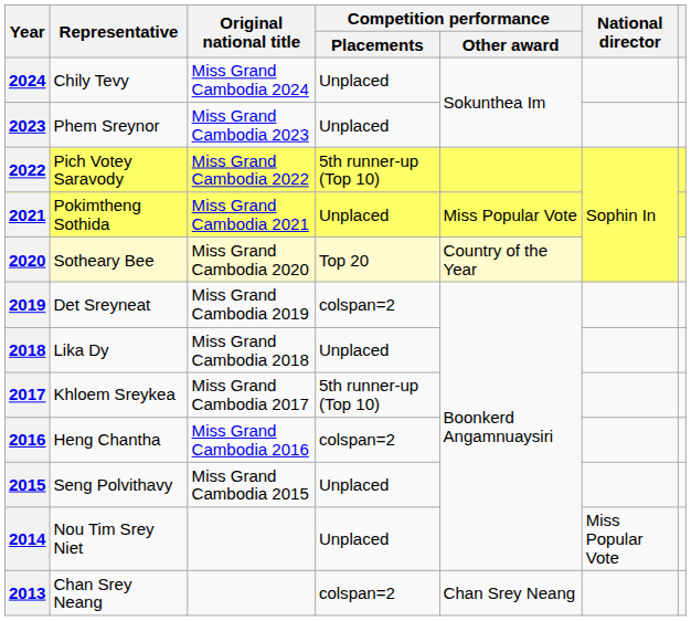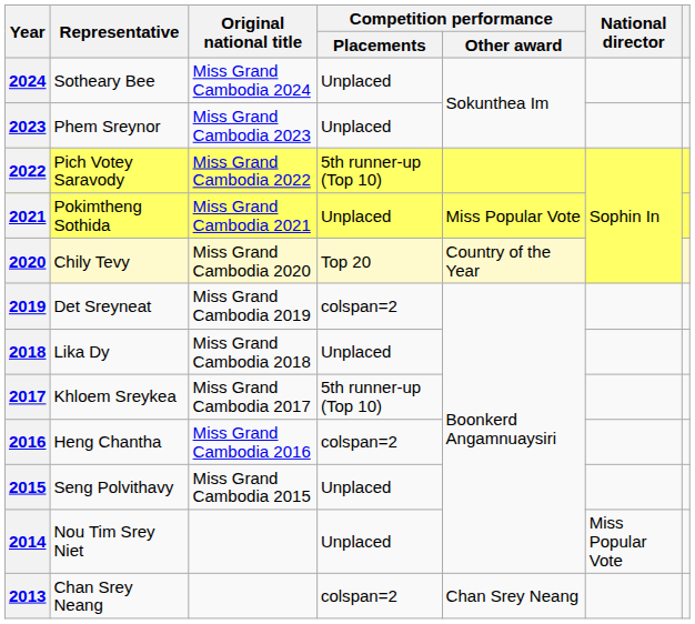2024 | Representative: Chily Tevy -> Sotheary Bee
2020 | Representative: Sotheary Bee -> Chily Tevy
